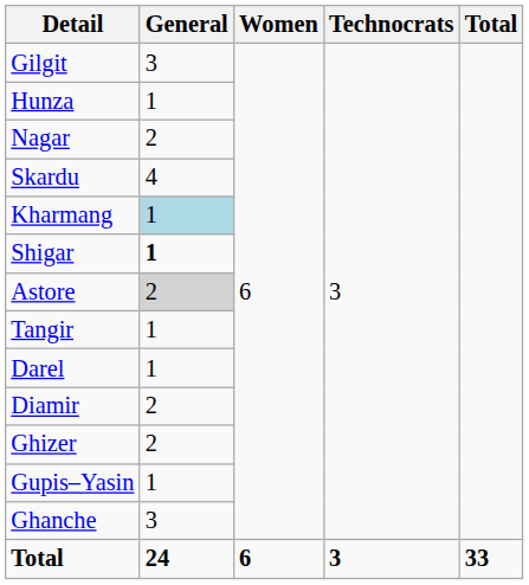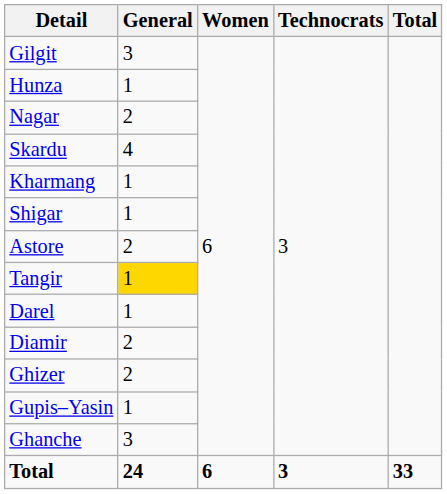Kharmang | General: lightblue background -> no background
Shigar | General: bold -> normal
Astore | General: lightgrey background -> no background
Tangir | General: no background -> gold background
